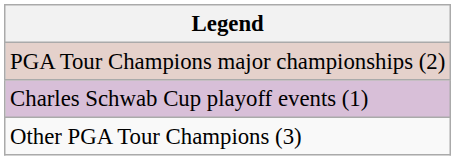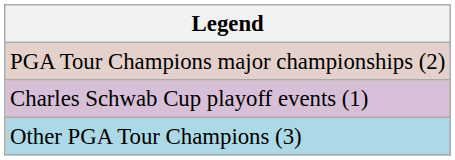row 4 | column 1: no background -> lightblue background
